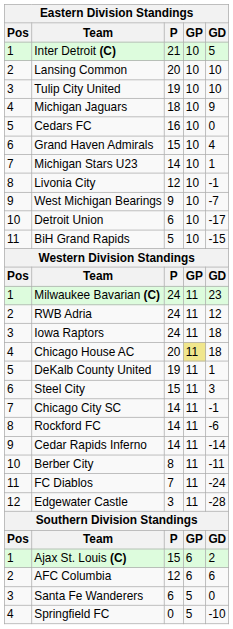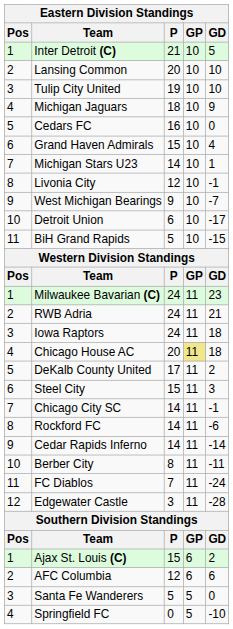RWB Adria | GD: 12 -> 21
DeKalb County United | P: 19 -> 17
DeKalb County United | GD: 1 -> 2
Santa Fe Wanderers | P: 6 -> 5
